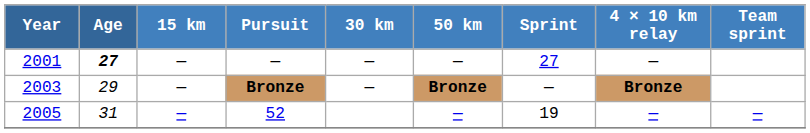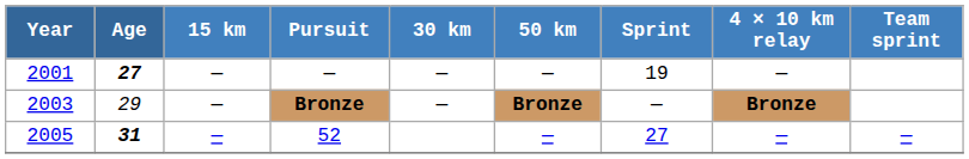2001 | Sprint: 27 -> 19
2005 | Age: normal -> bold
2005 | Sprint: 19 -> 27
